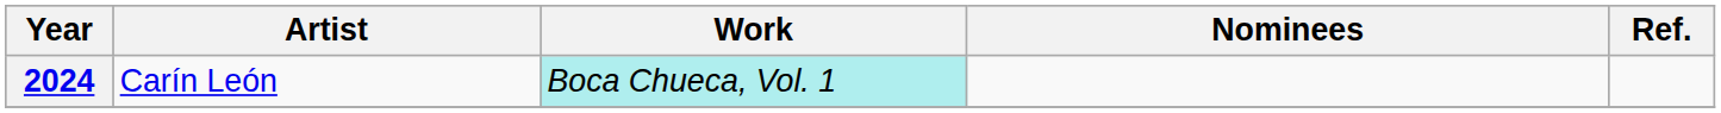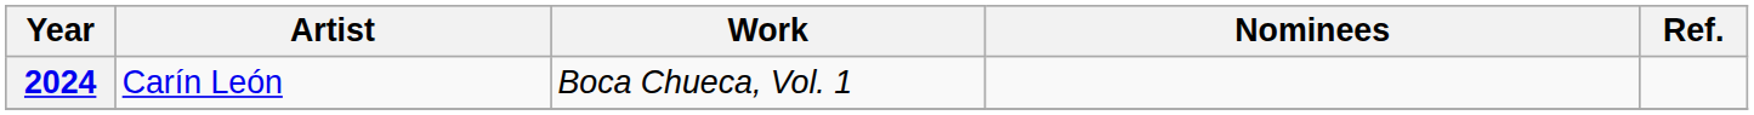2024 | Work: paleturquoise background -> no background
